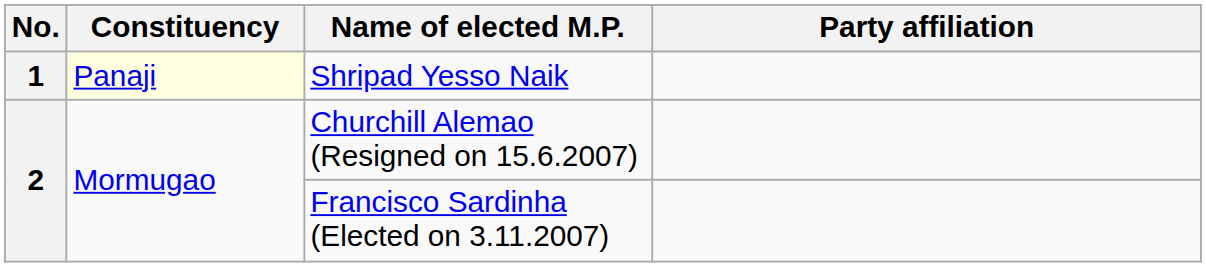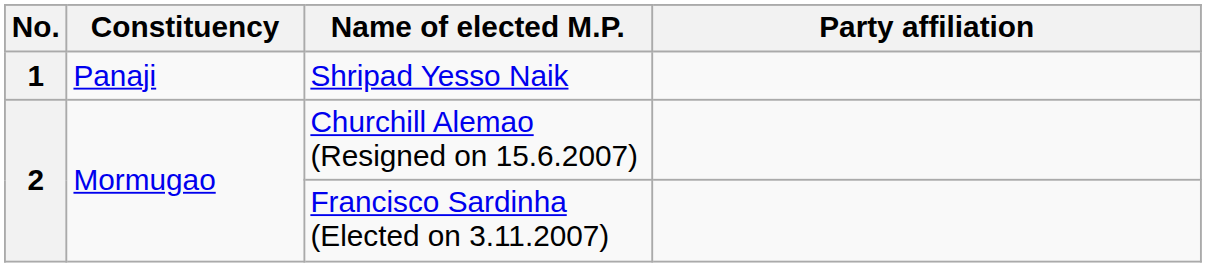Shripad Yesso Naik | Constituency: lightyellow background -> no background
